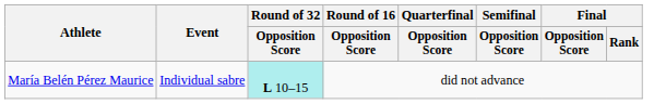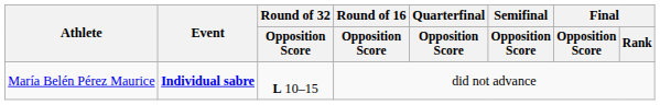María Belén Pérez Maurice | Event: normal -> bold
María Belén Pérez Maurice | Round of 32 / Opposition Score: paleturquoise background -> no background
